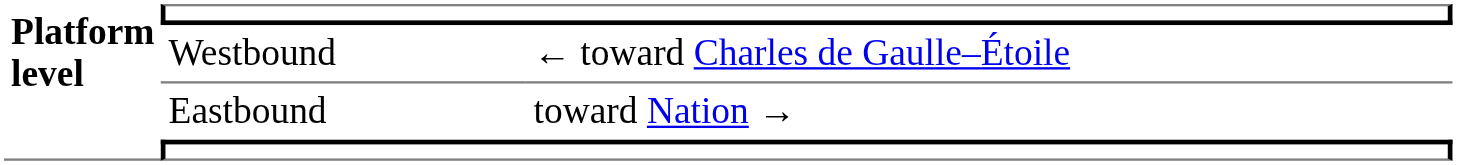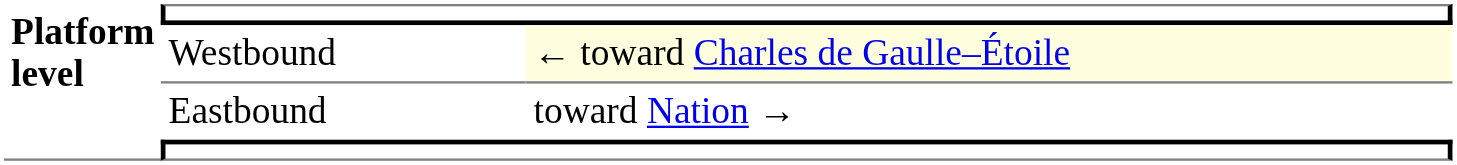Westbound | column 3: no background -> lightyellow background
